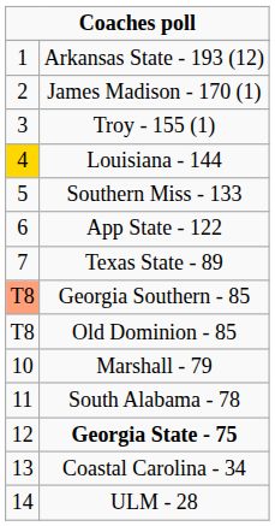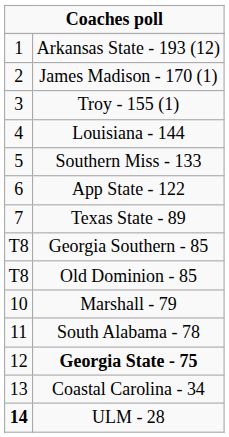Louisiana - 144 | column 1: gold background -> no background
Georgia Southern - 85 | column 1: lightsalmon background -> no background
ULM - 28 | column 1: normal -> bold
